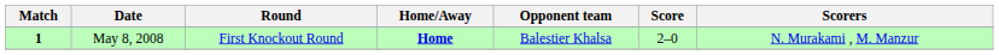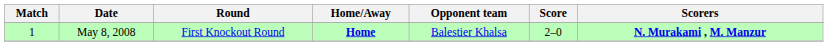May 8, 2008 | Match: bold -> normal
May 8, 2008 | Scorers: normal -> bold
